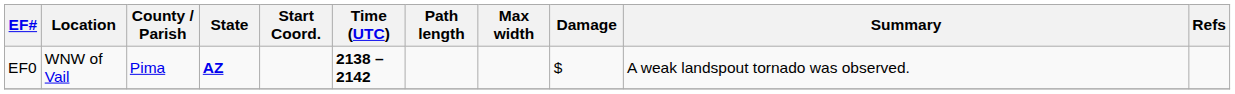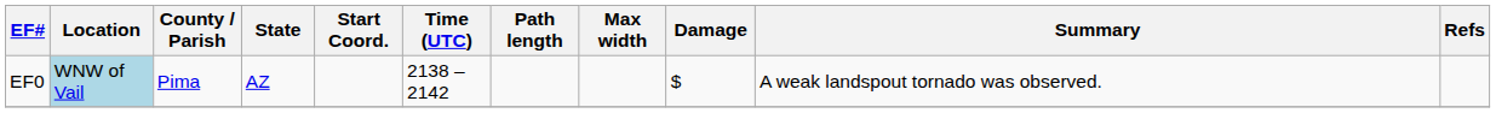EF0 | Location: no background -> lightblue background
EF0 | State: bold -> normal
EF0 | Time (UTC): bold -> normal
